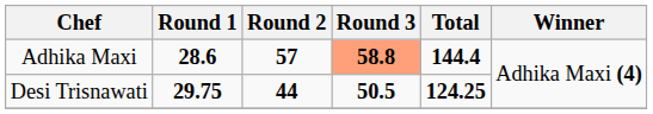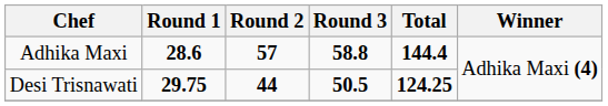Adhika Maxi | Round 3: lightsalmon background -> no background
